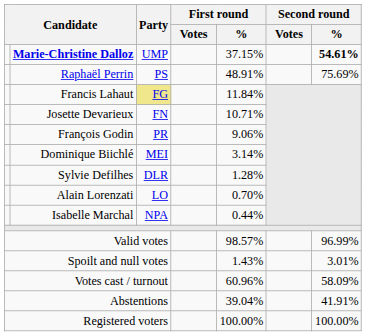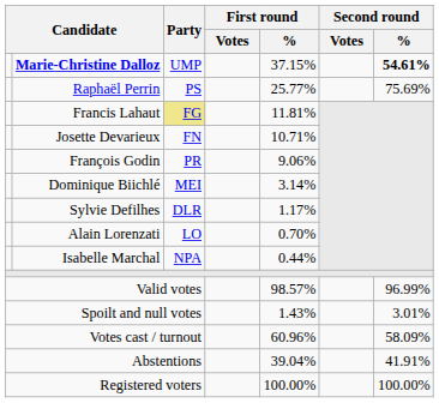Raphaël Perrin | First round / %: 48.91% -> 25.77%
Francis Lahaut | First round / %: 11.84% -> 11.81%
Sylvie Defilhes | First round / %: 1.28% -> 1.17%
